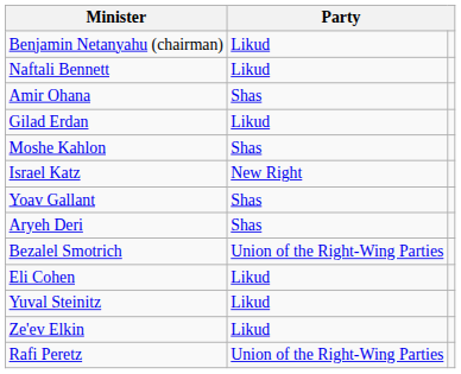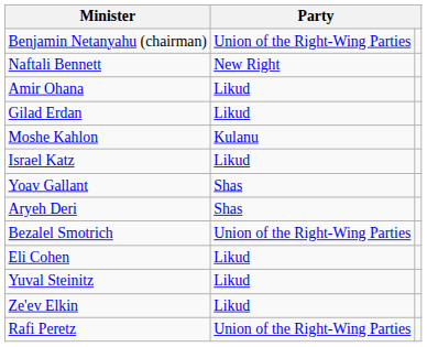Benjamin Netanyahu (chairman) | column 2: Likud -> Union of the Right-Wing Parties
Naftali Bennett | column 2: Likud -> New Right
Amir Ohana | column 2: Shas -> Likud
Moshe Kahlon | column 2: Shas -> Kulanu
Israel Katz | column 2: New Right -> Likud
